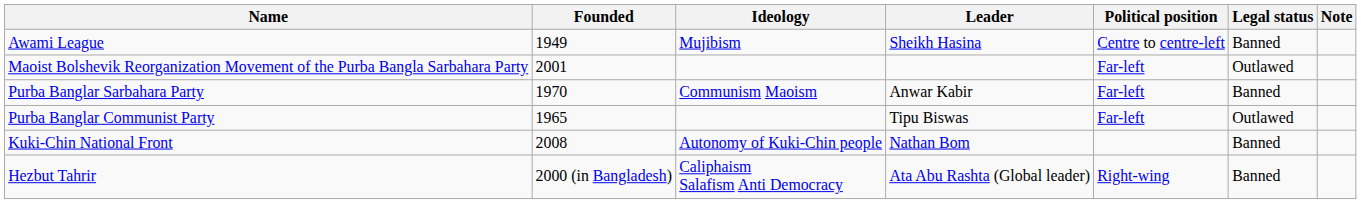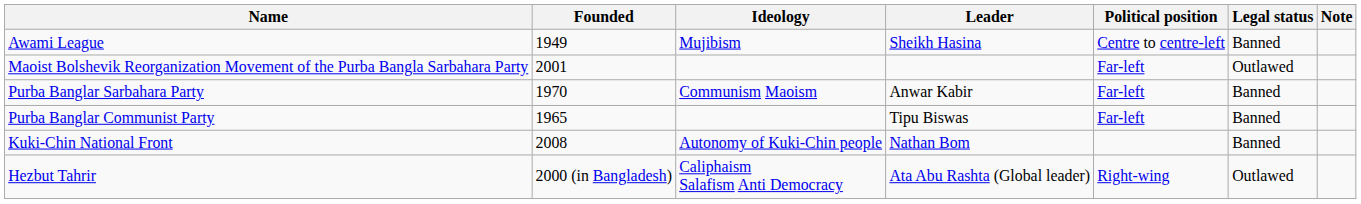Purba Banglar Communist Party | Legal status: Outlawed -> Banned
Hezbut Tahrir | Legal status: Banned -> Outlawed
